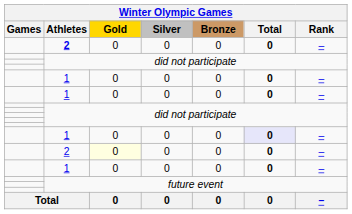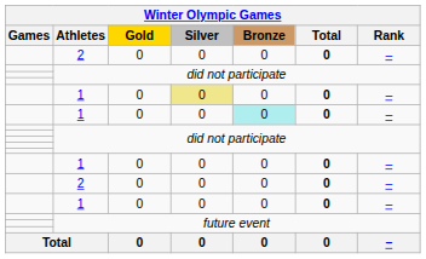row 3 | Athletes: bold -> normal
row 7 | Silver: no background -> khaki background
row 8 | Bronze: no background -> paleturquoise background
row 14 | Total: lavender background -> no background
row 15 | Gold: lightyellow background -> no background
